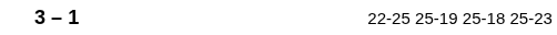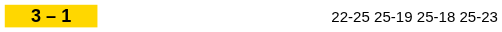row 1 | column 1: no background -> gold background
